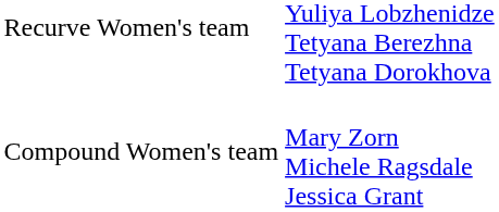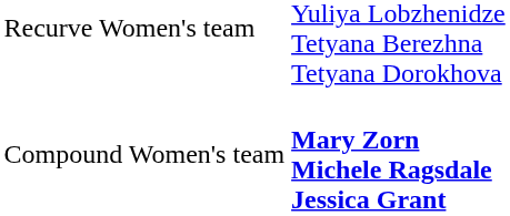Compound Women's team | column 2: normal -> bold
